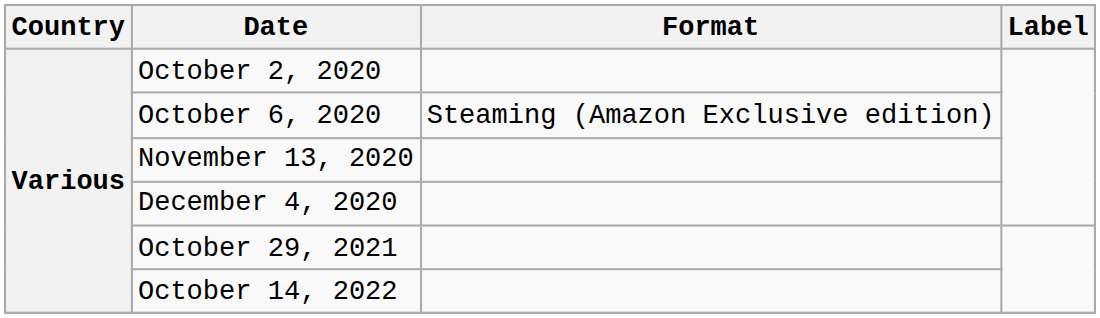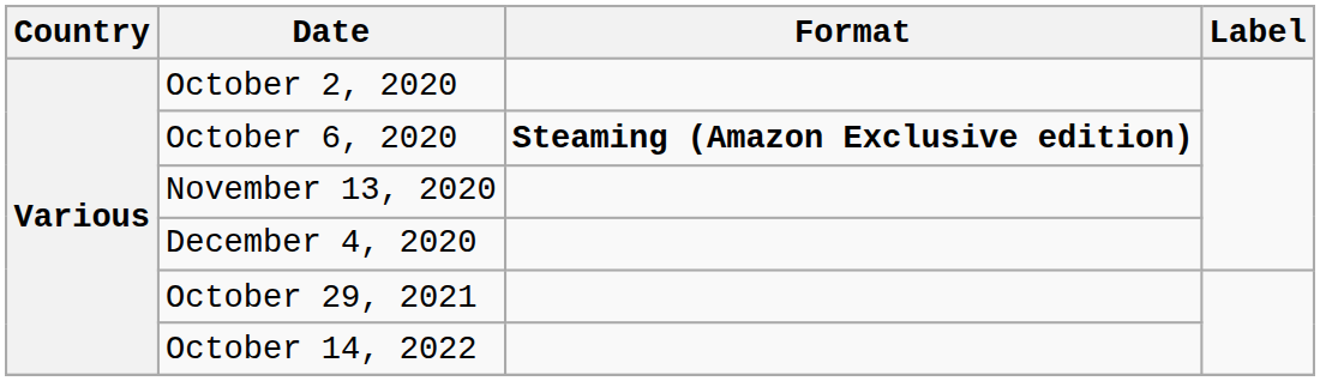October 6, 2020 | Format: normal -> bold
